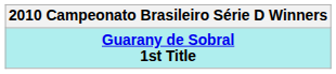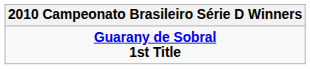row 2 | column 1: paleturquoise background -> no background
